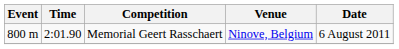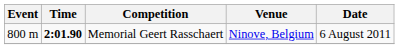Memorial Geert Rasschaert | Time: normal -> bold
